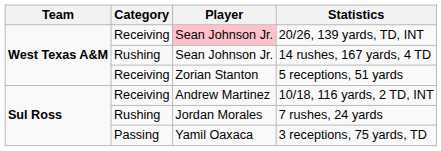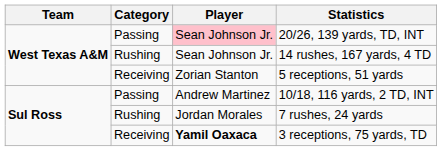20/26, 139 yards, TD, INT | Category: Receiving -> Passing
10/18, 116 yards, 2 TD, INT | Category: Receiving -> Passing
3 receptions, 75 yards, TD | Category: Passing -> Receiving
3 receptions, 75 yards, TD | Player: normal -> bold
